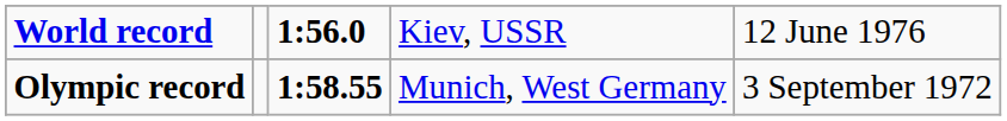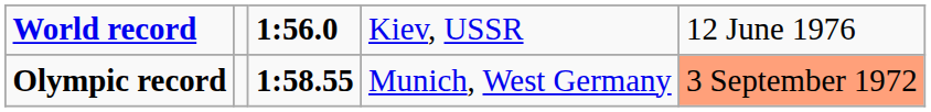Olympic record | column 5: no background -> lightsalmon background
